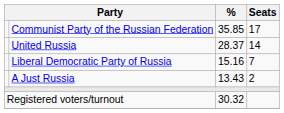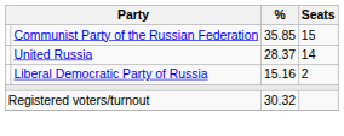Communist Party of the Russian Federation | Seats: 17 -> 15
Liberal Democratic Party of Russia | Seats: 7 -> 2
- row: A Just Russia | 13.43 | 2
